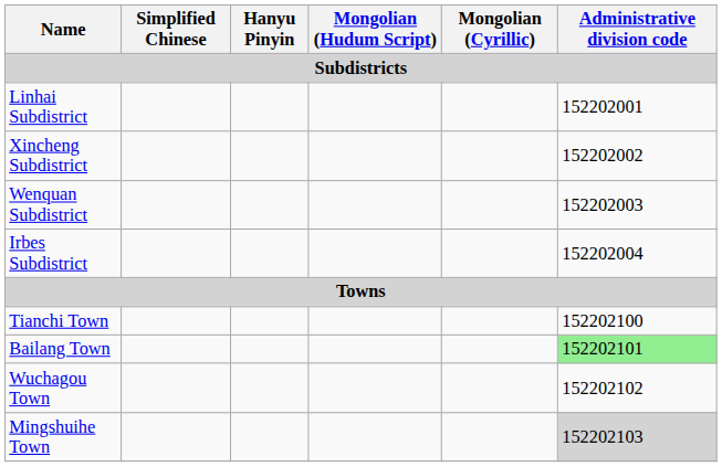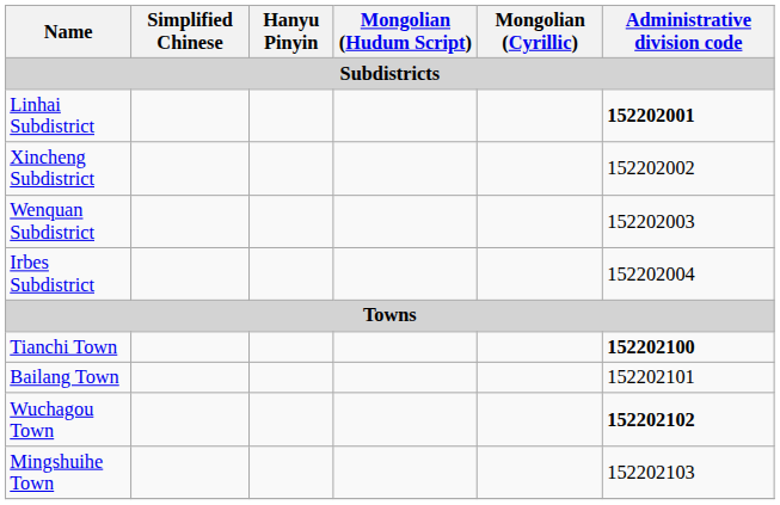Linhai Subdistrict | Administrative division code: normal -> bold
Tianchi Town | Administrative division code: normal -> bold
Bailang Town | Administrative division code: lightgreen background -> no background
Wuchagou Town | Administrative division code: normal -> bold
Mingshuihe Town | Administrative division code: lightgrey background -> no background
